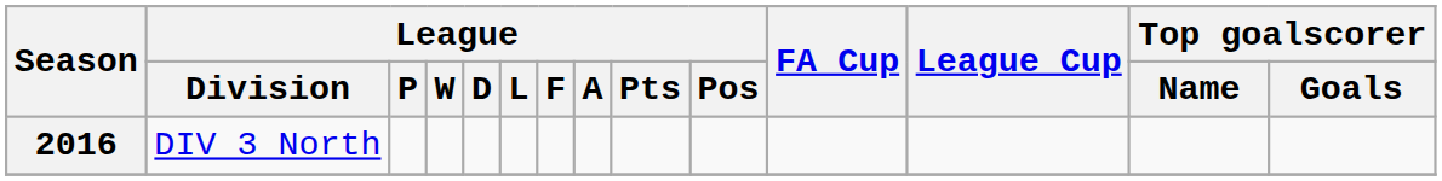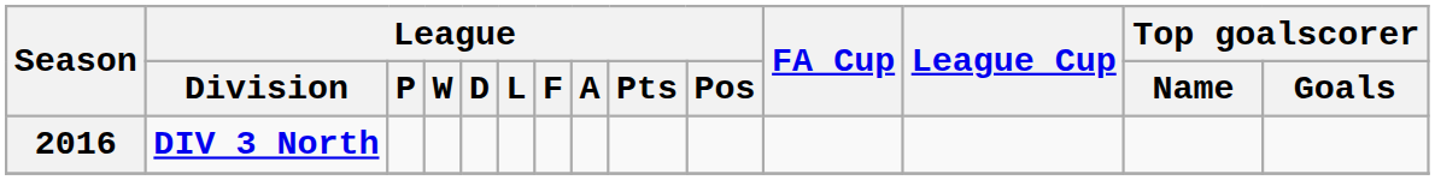2016 | League / Division: normal -> bold
